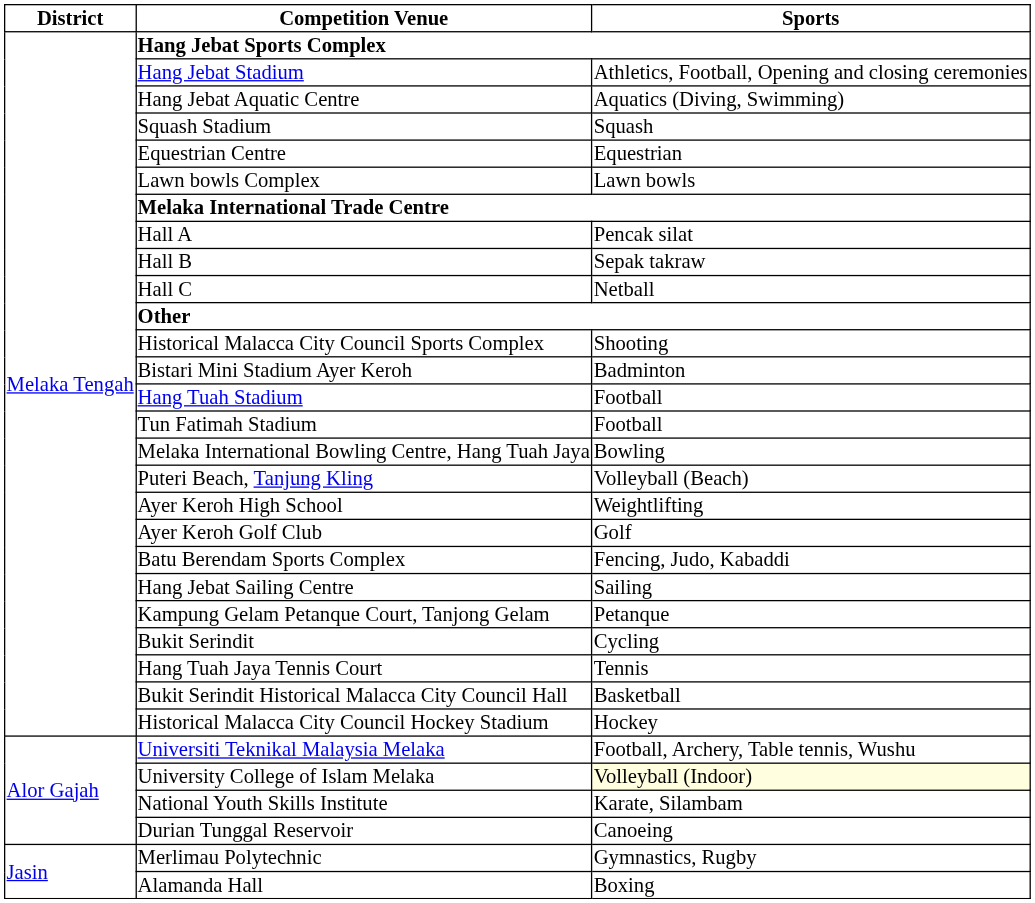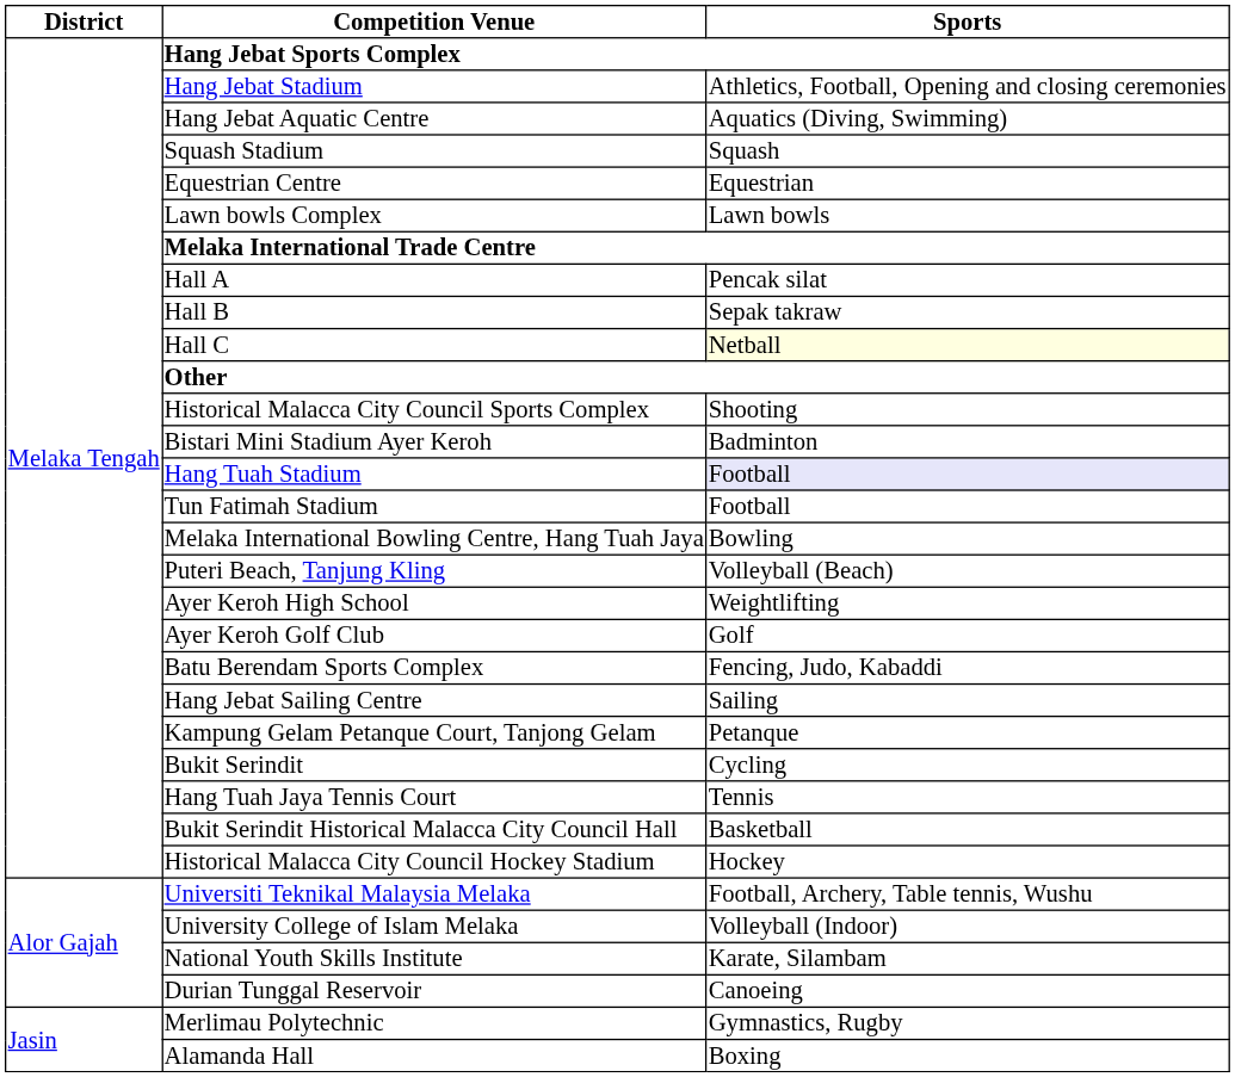Hall C | column 3: no background -> lightyellow background
Hang Tuah Stadium | column 3: no background -> lavender background
University College of Islam Melaka | column 3: lightyellow background -> no background
